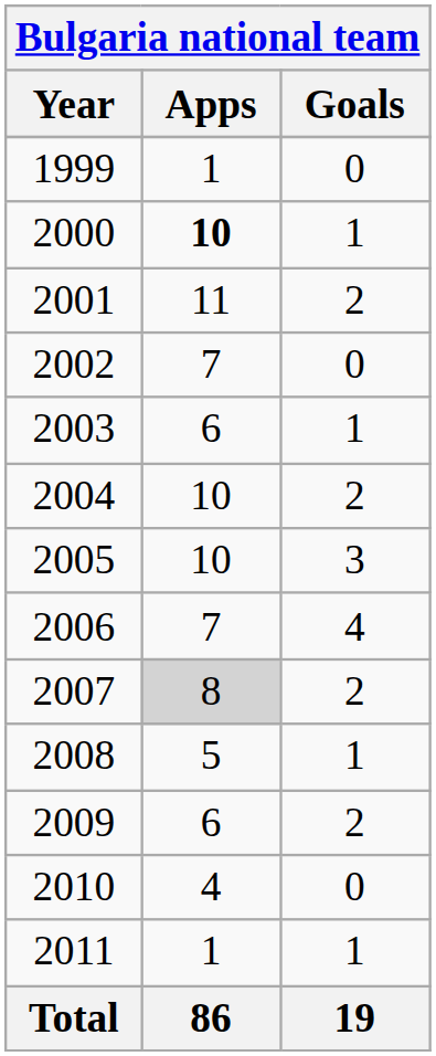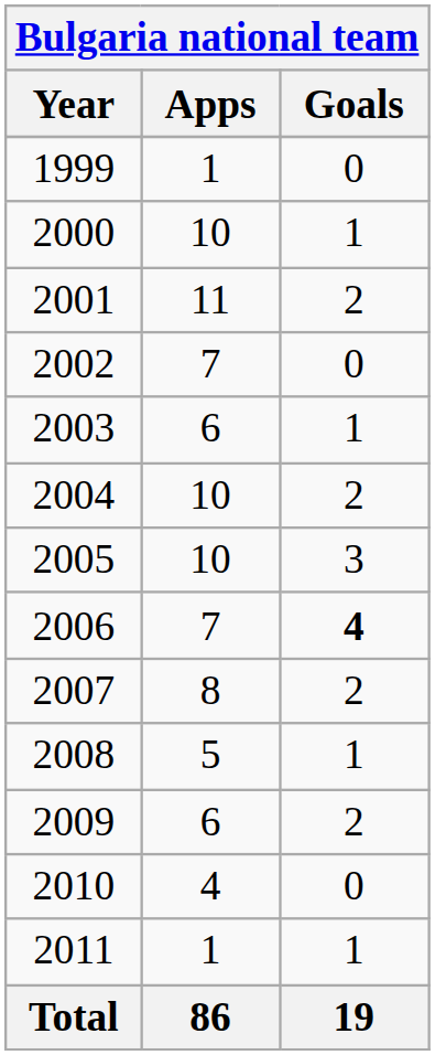2000 | Apps: bold -> normal
2006 | Goals: normal -> bold
2007 | Apps: lightgrey background -> no background
